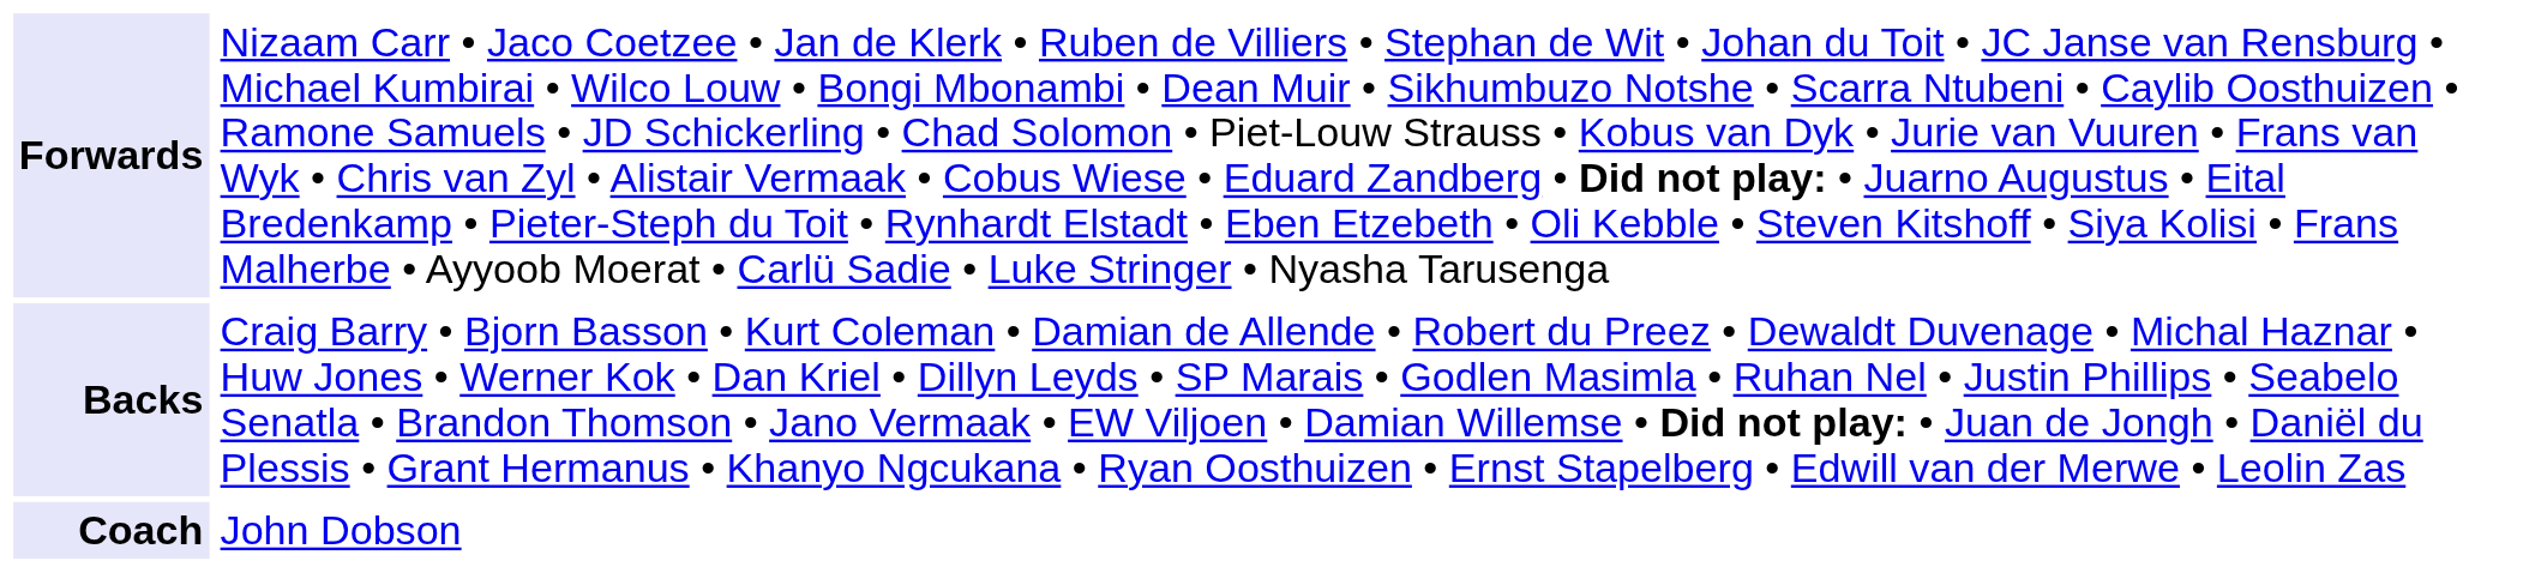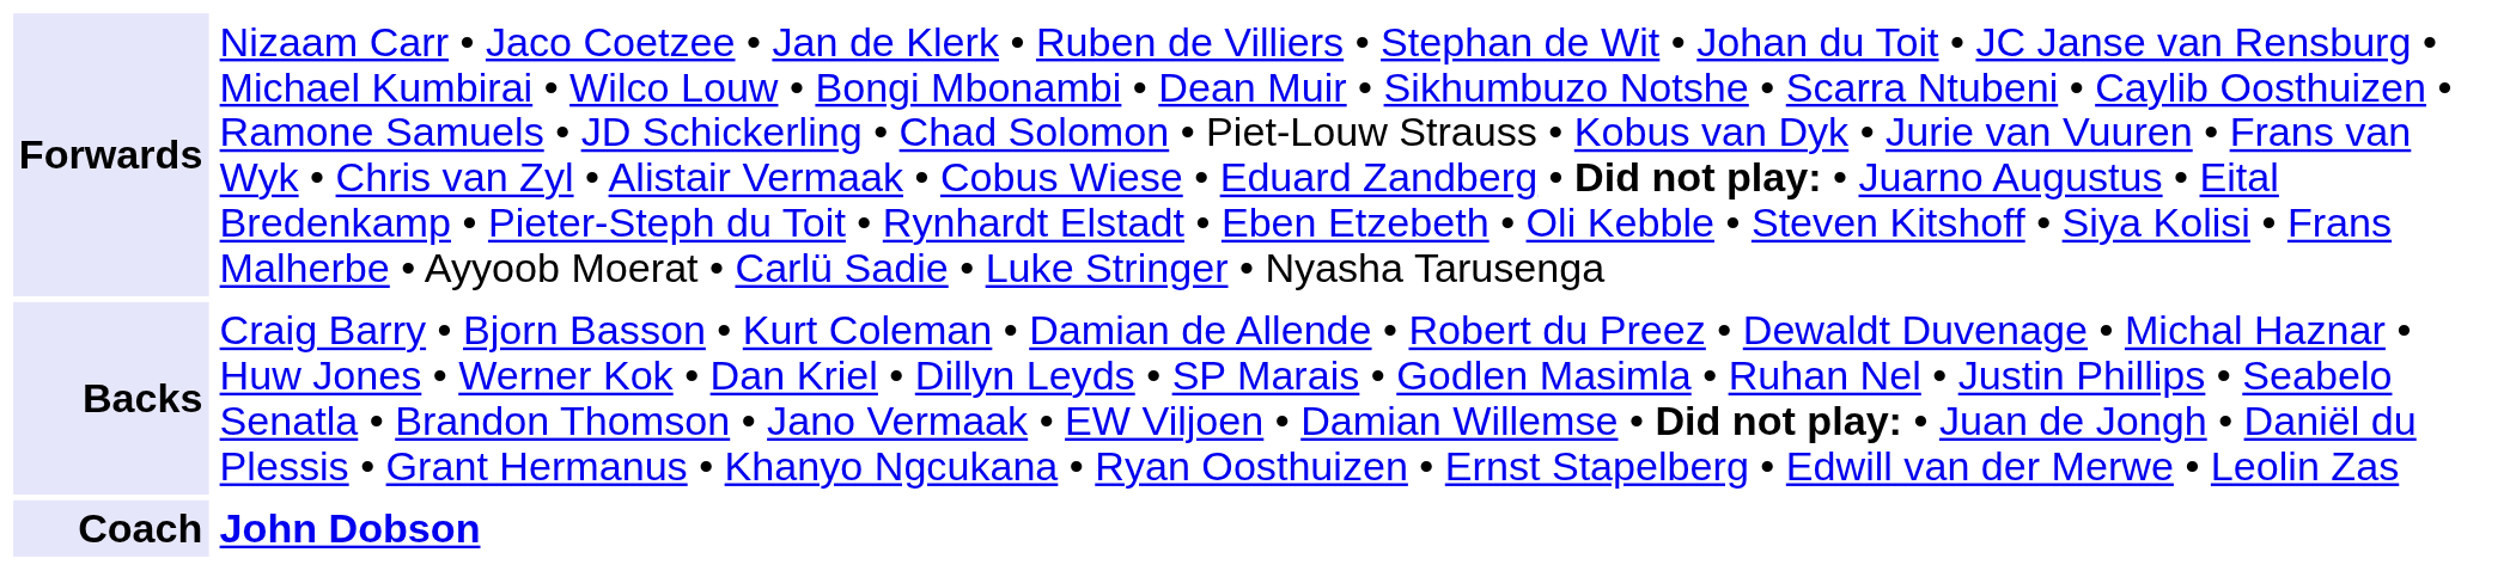Coach | column 2: normal -> bold
